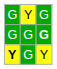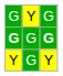row 2 | column 1: normal -> bold
row 3 | column 1: bold -> normal
